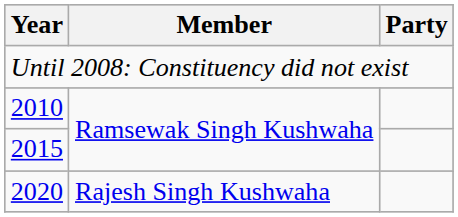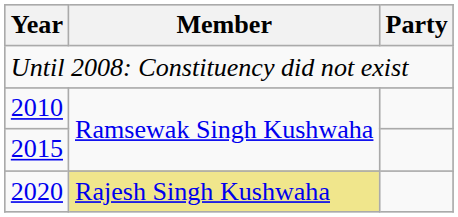2020 | Member: no background -> khaki background
